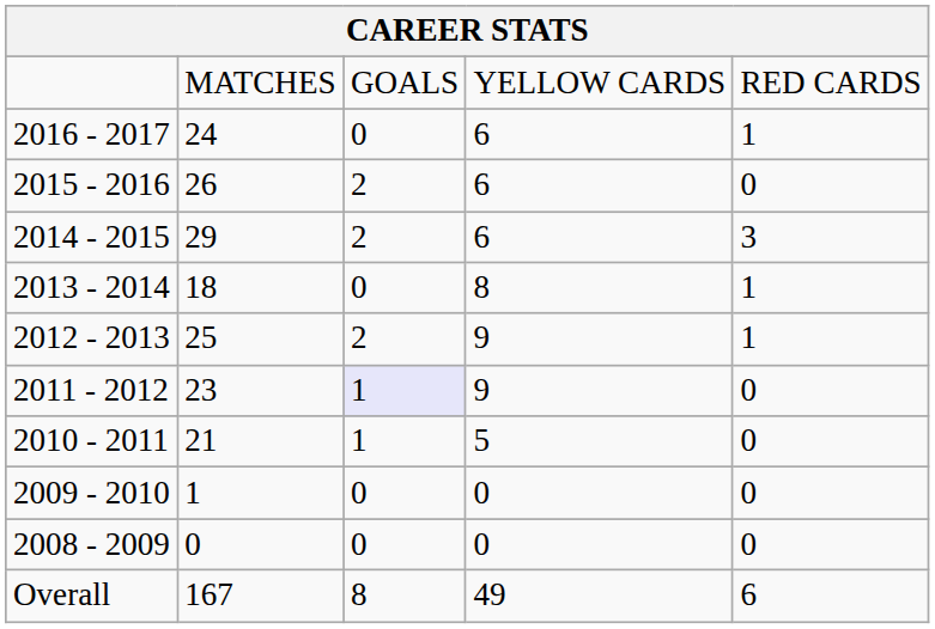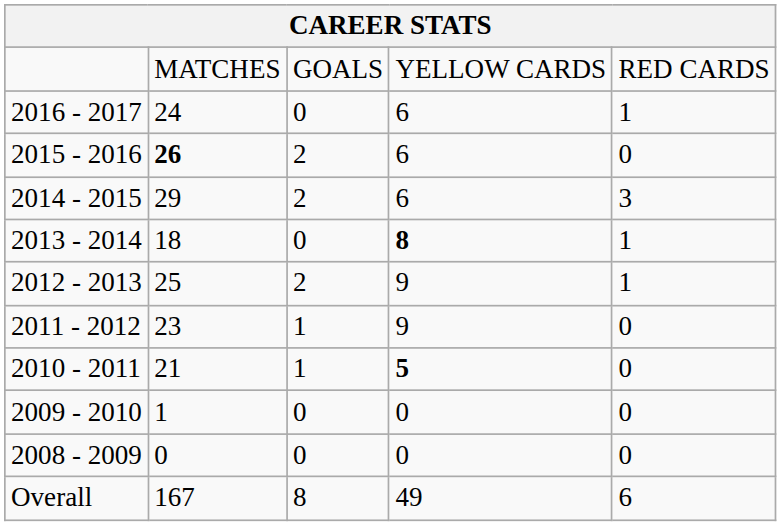2015 - 2016 | column 2: normal -> bold
2013 - 2014 | column 4: normal -> bold
2011 - 2012 | column 3: lavender background -> no background
2010 - 2011 | column 4: normal -> bold
